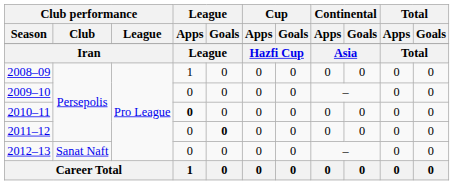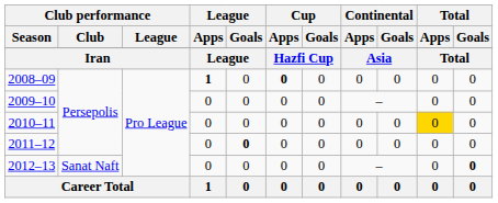2008–09 | League / Apps: normal -> bold
2008–09 | Cup / Apps: normal -> bold
2010–11 | League / Apps: bold -> normal
2010–11 | Total / Apps: no background -> gold background
2012–13 | Total / Goals: normal -> bold
